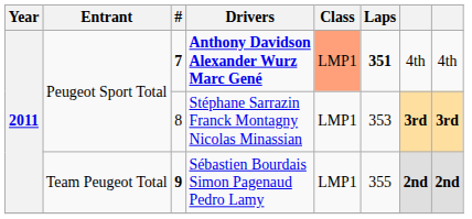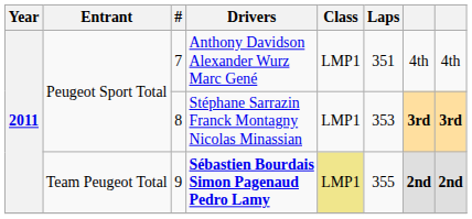row 2 | #: bold -> normal
row 2 | Drivers: bold -> normal
row 2 | Class: lightsalmon background -> no background
row 2 | Laps: bold -> normal
row 4 | #: bold -> normal
row 4 | Drivers: normal -> bold
row 4 | Class: no background -> khaki background
